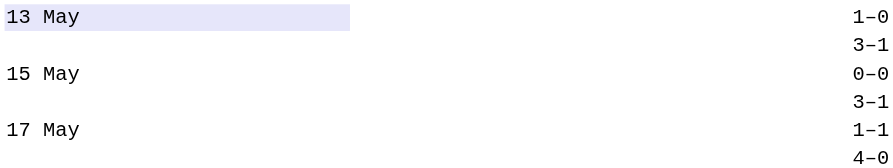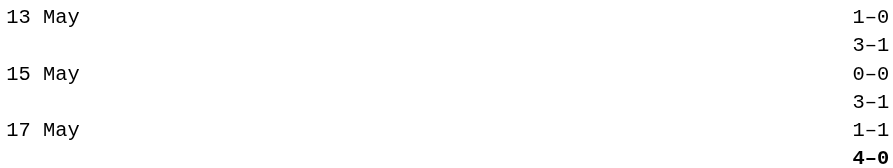1–0 | column 1: lavender background -> no background
4–0 | column 2: normal -> bold
